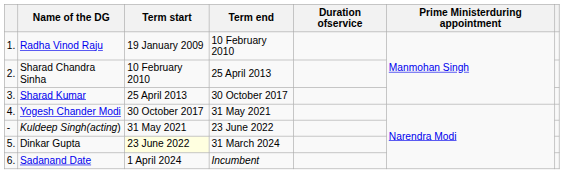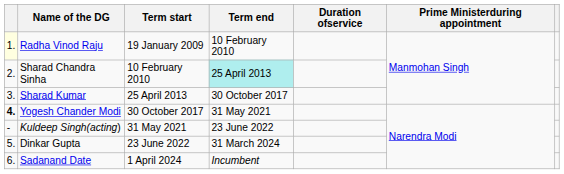Radha Vinod Raju | column 1: no background -> lightyellow background
Sharad Chandra Sinha | Term end: no background -> paleturquoise background
Yogesh Chander Modi | column 1: normal -> bold
Dinkar Gupta | Term start: lightyellow background -> no background
